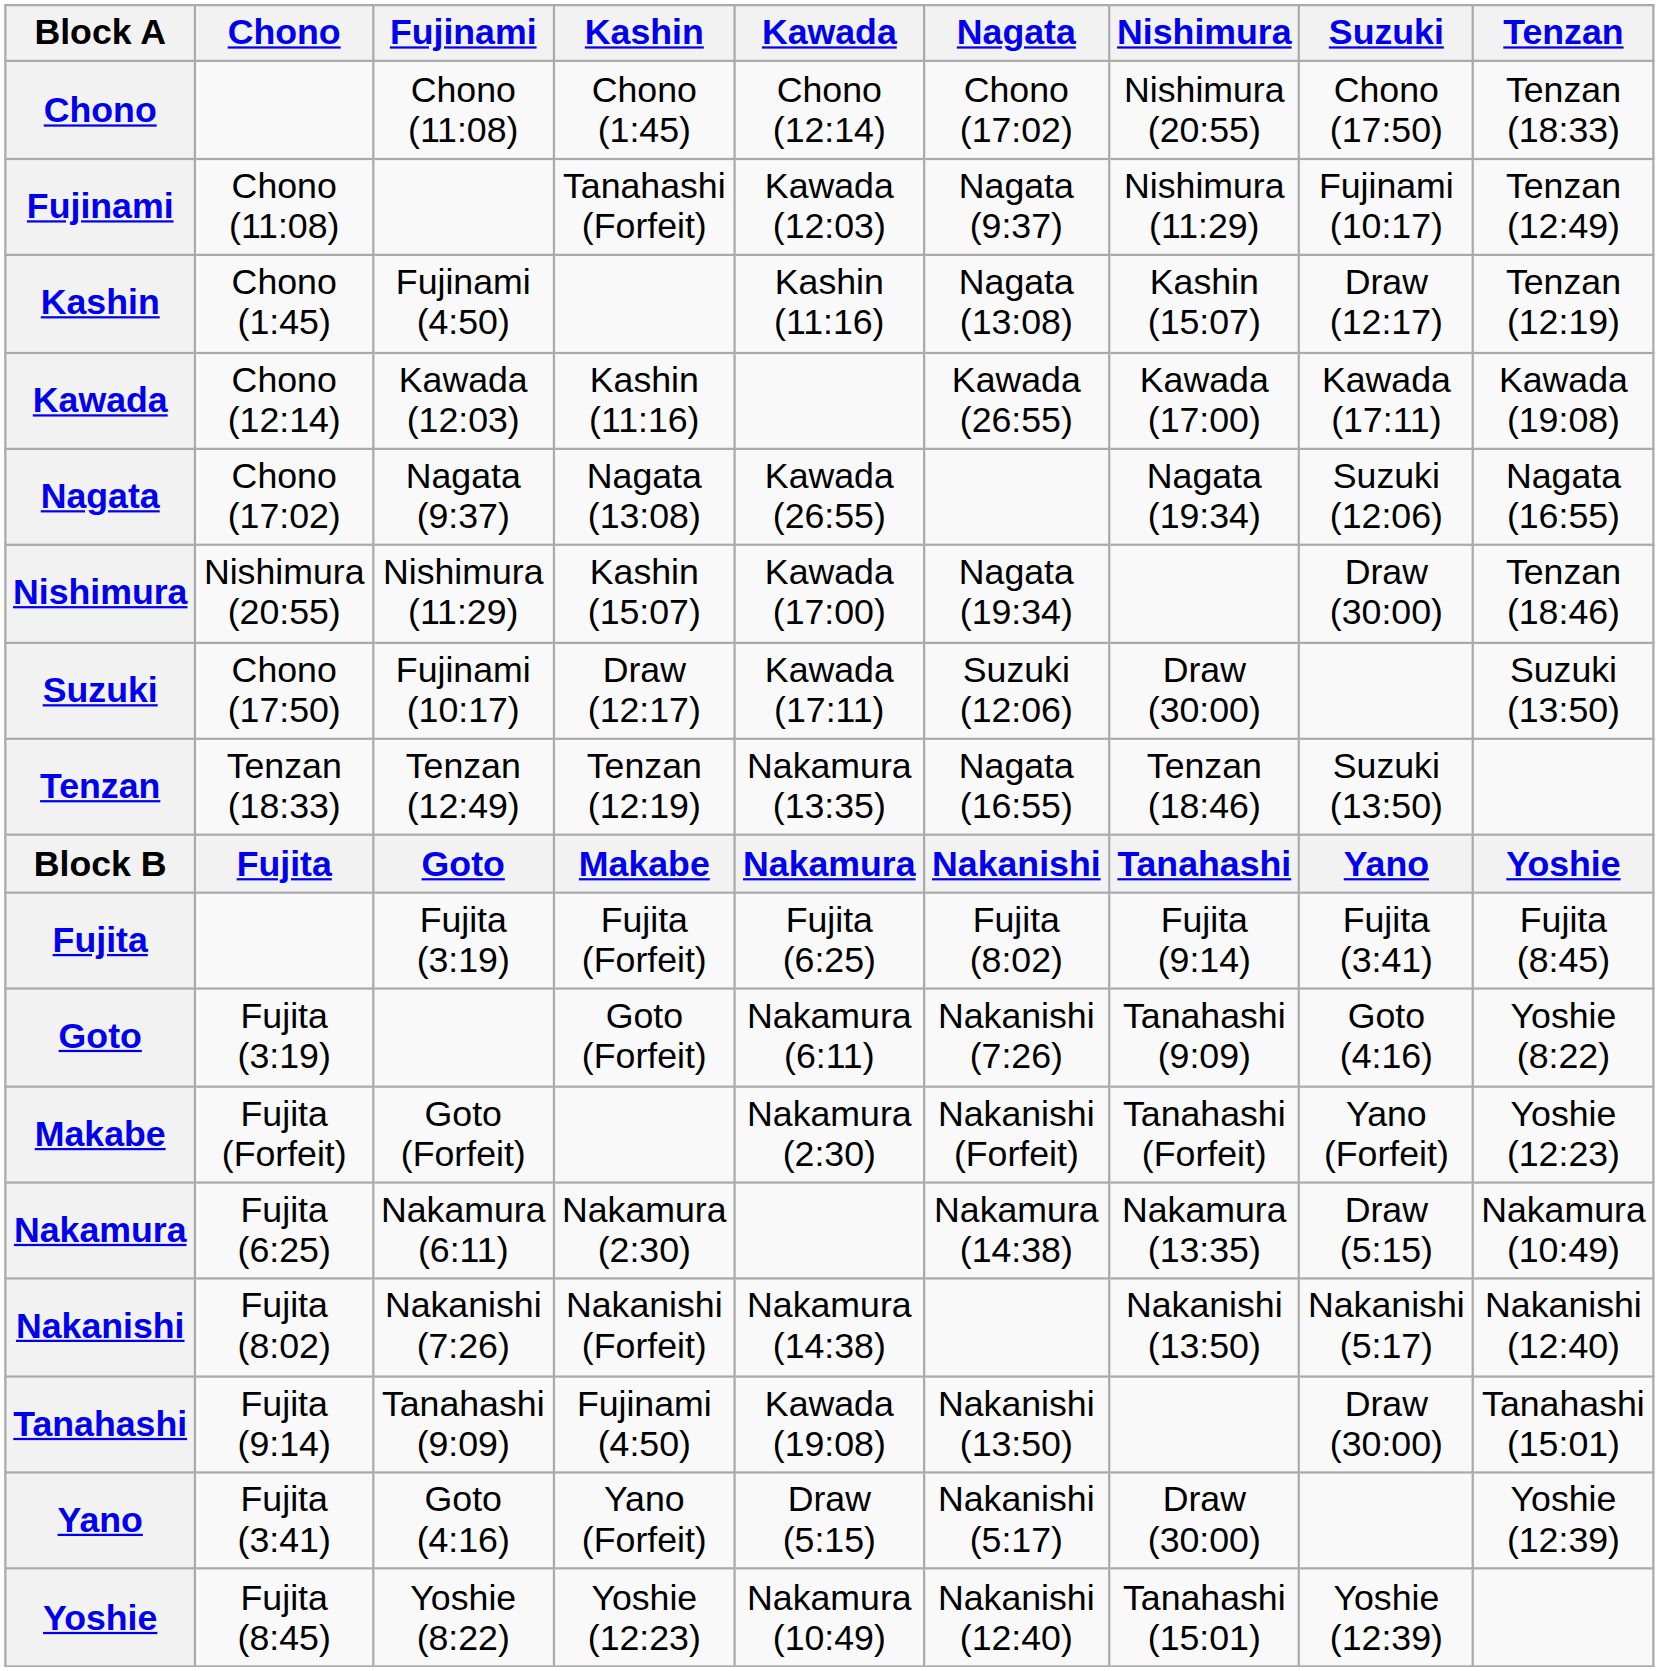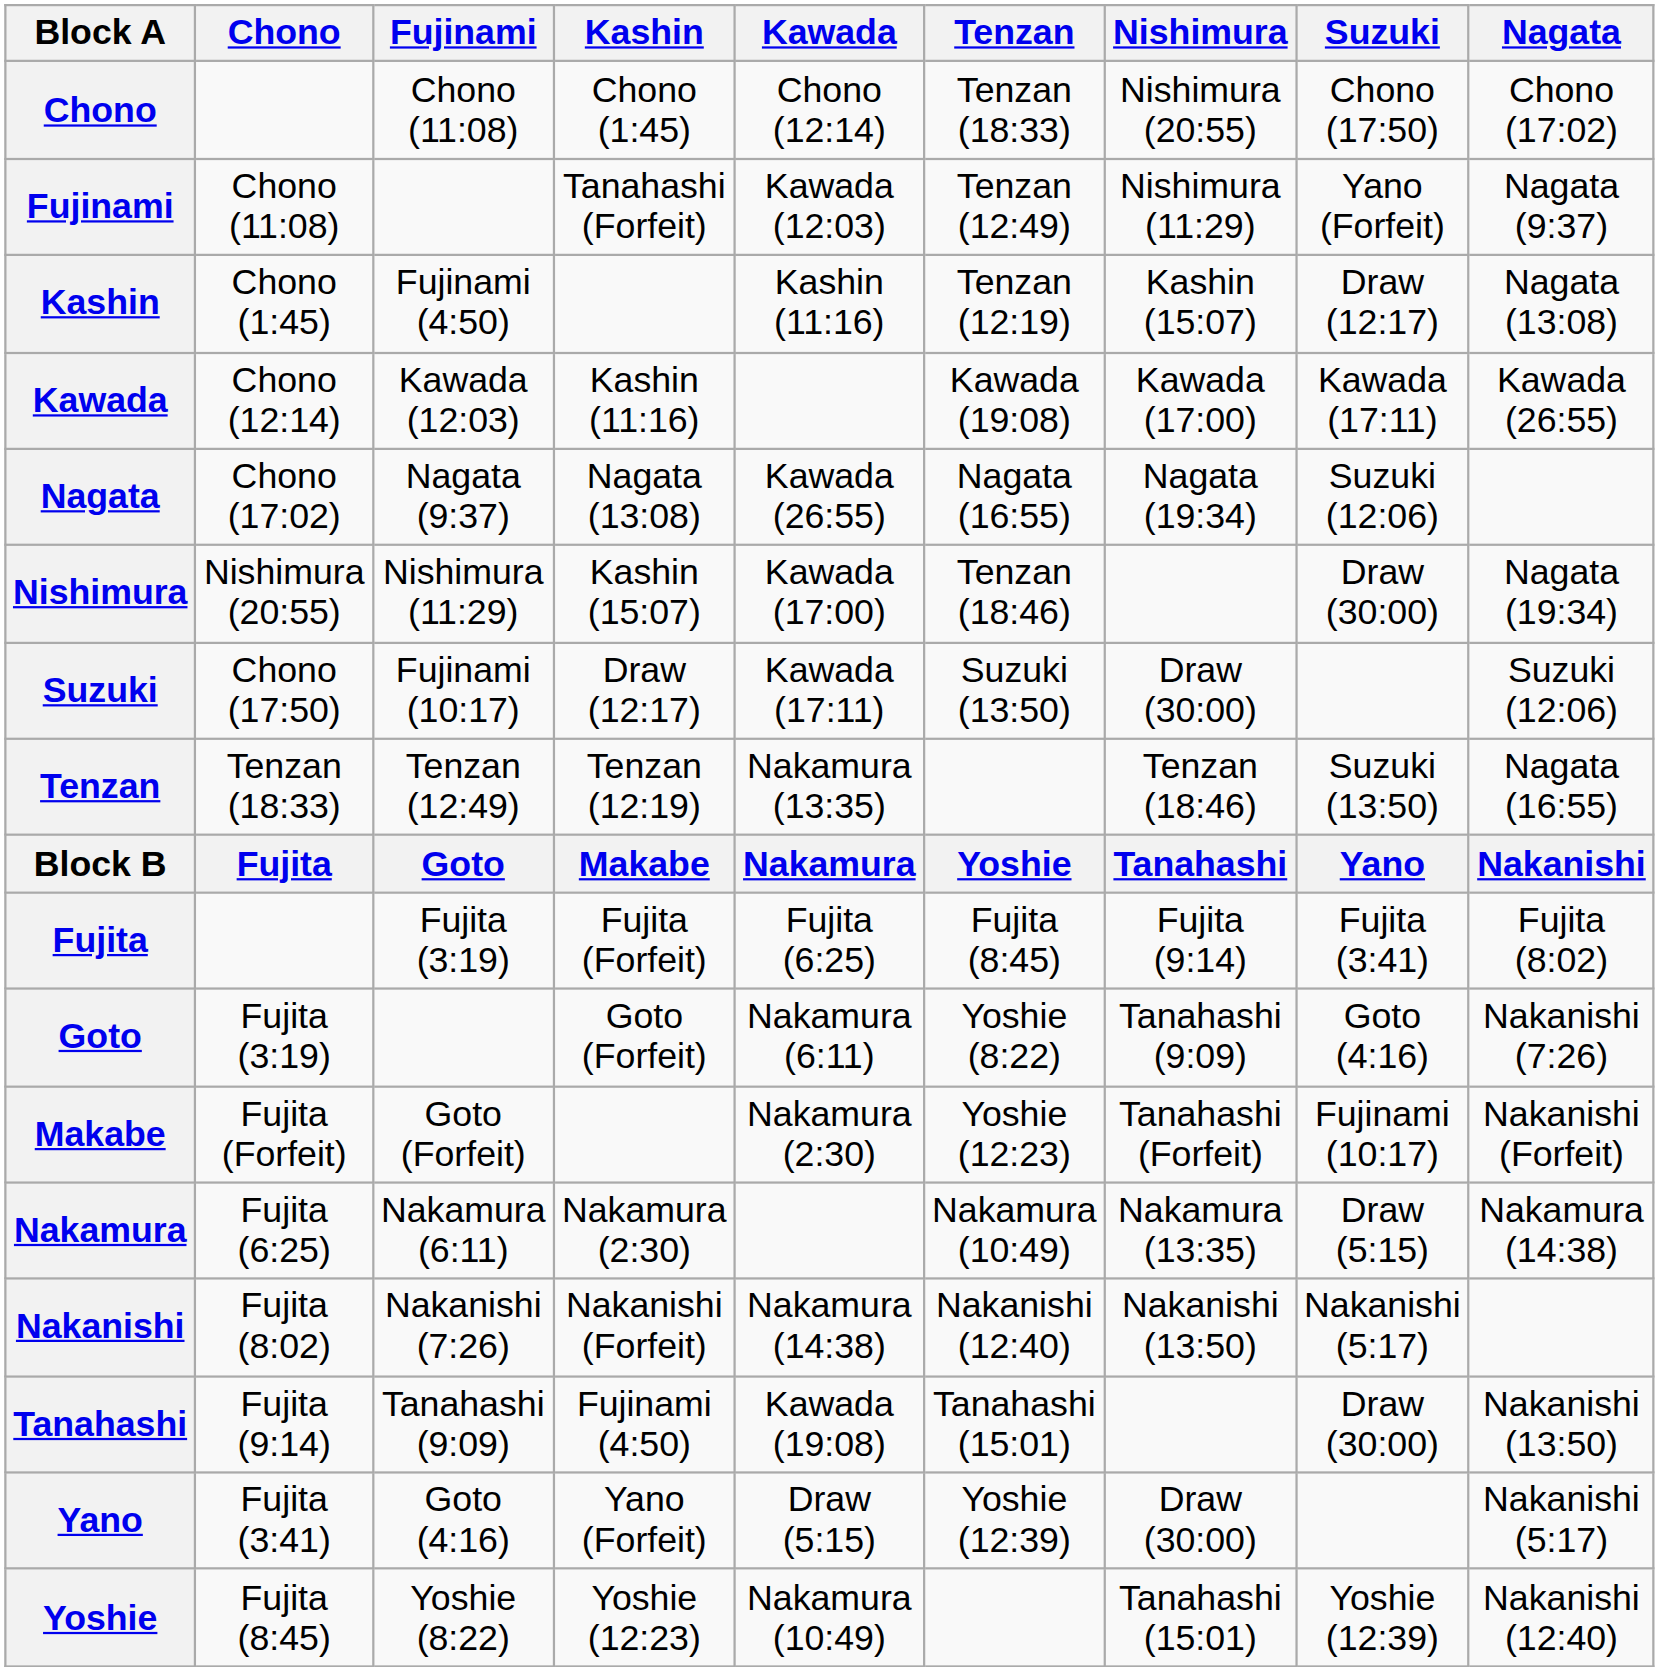columns swapped: Nagata <-> Tenzan
row 3 | Suzuki: Fujinami (10:17) -> Yano (Forfeit)
row 13 | Suzuki: Yano (Forfeit) -> Fujinami (10:17)
